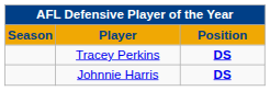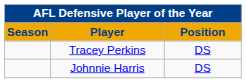Tracey Perkins | Position: bold -> normal
Johnnie Harris | Position: bold -> normal
